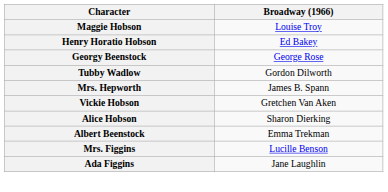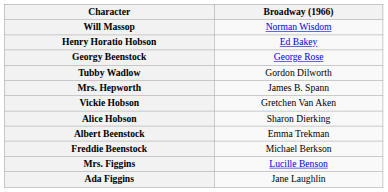- row: Maggie Hobson | Louise Troy
+ row: Will Massop | Norman Wisdom
+ row: Freddie Beenstock | Michael Berkson
